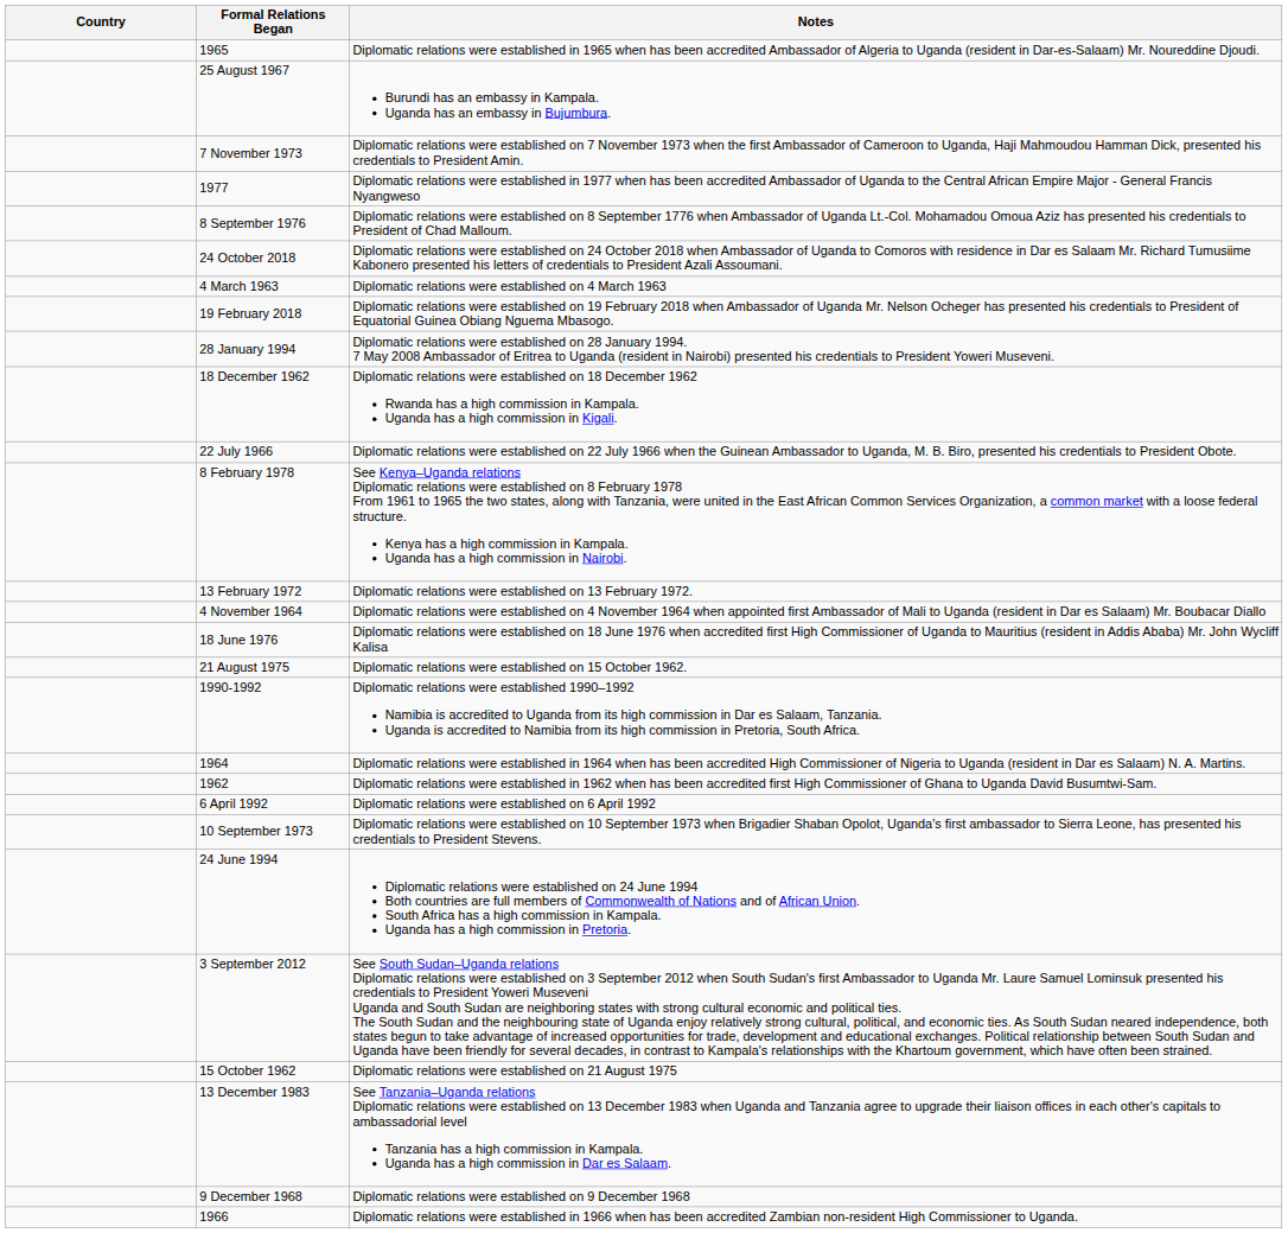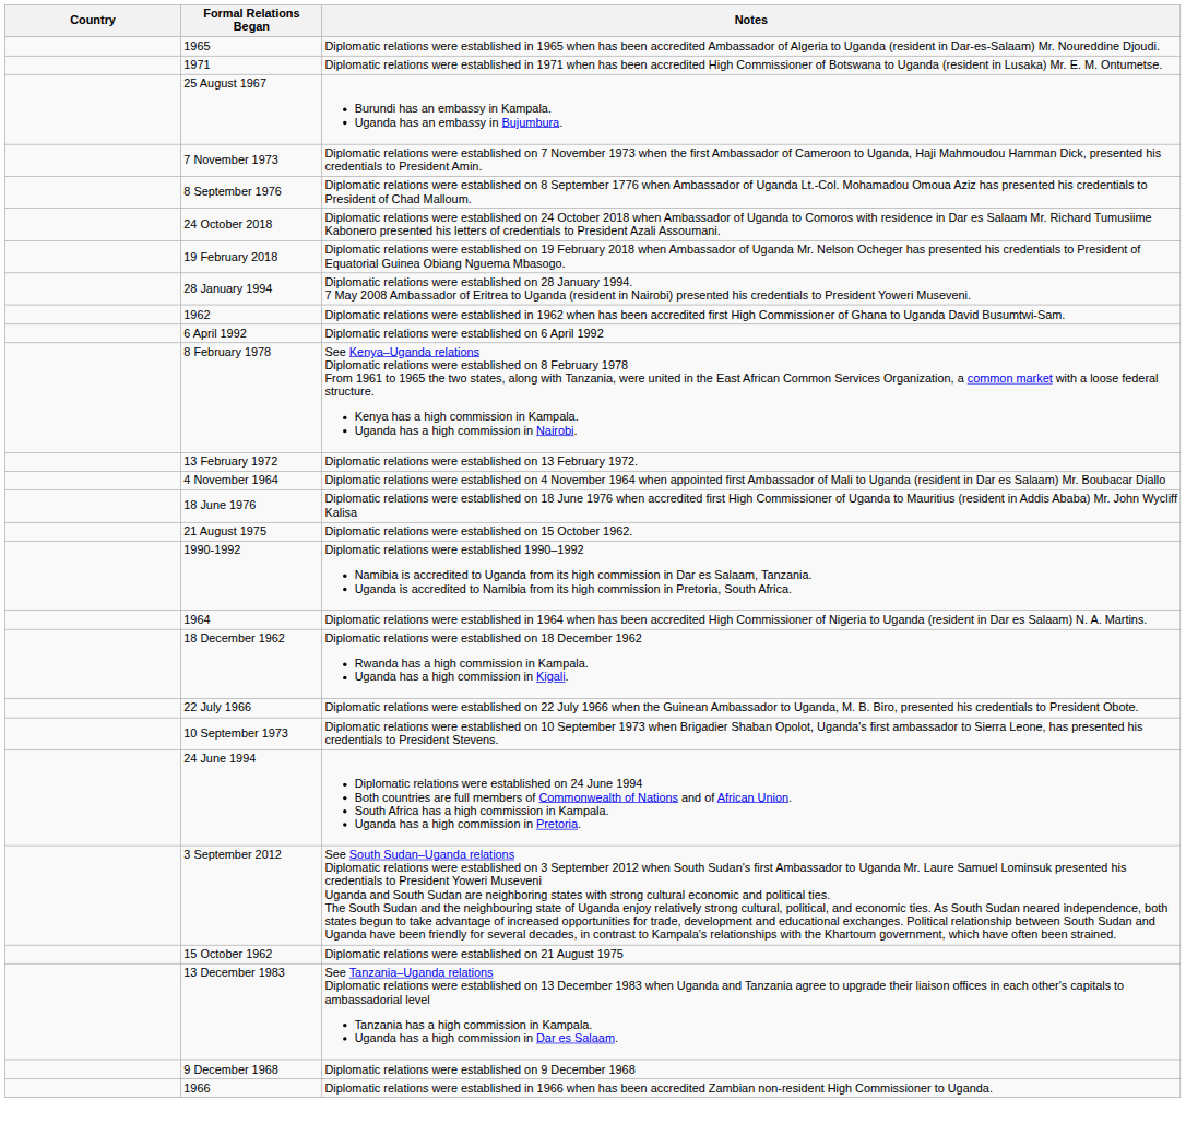+ row: 1971 | Diplomatic relations were established in 1971 when has been accredited High Commissioner of Botswana to Uganda (resident in Lusaka) Mr. E. M. Ontumetse.
- row: 1977 | Diplomatic relations were established in 1977 when has been accredited Ambassador of Uganda to the Central African Empire Major - General Francis Nyangweso
- row: 4 March 1963 | Diplomatic relations were established on 4 March 1963
rows swapped: 1962 <-> 18 December 1962
rows swapped: 22 July 1966 <-> 6 April 1992
